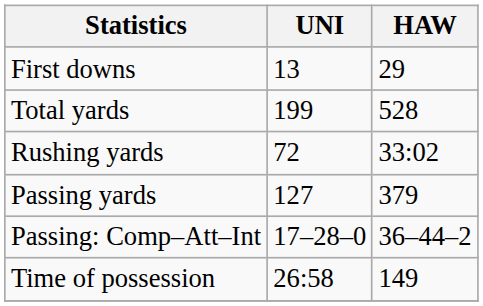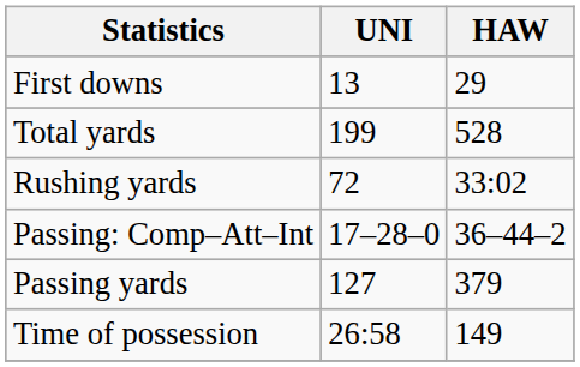rows swapped: Passing yards <-> Passing: Comp–Att–Int
